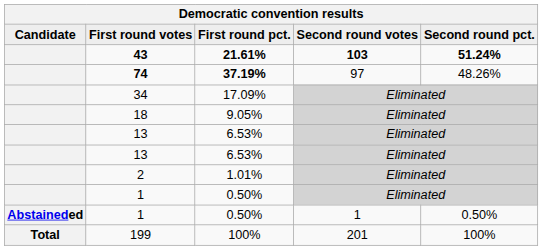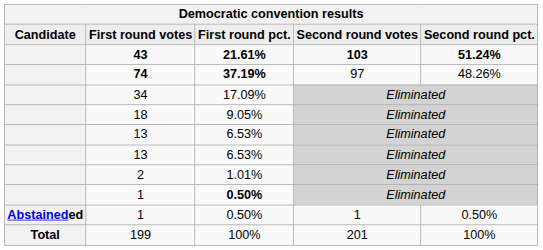1 / Eliminated | First round pct.: normal -> bold
